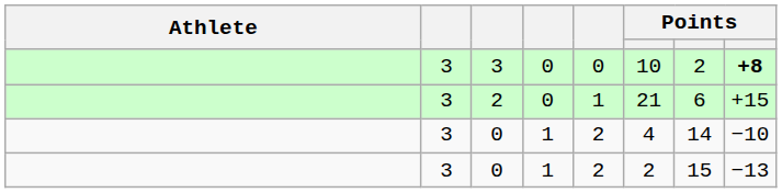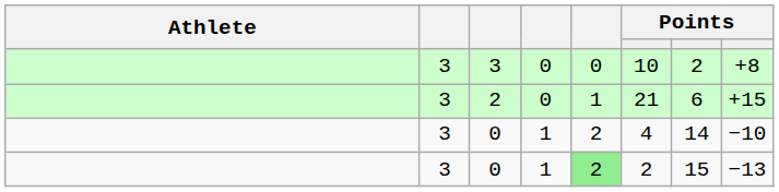row 3 | column 8: bold -> normal
row 6 | column 5: no background -> lightgreen background
